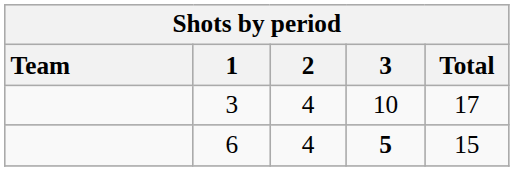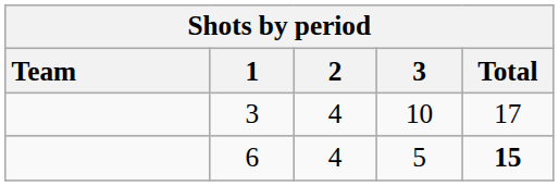6 | 3: bold -> normal
6 | Total: normal -> bold
